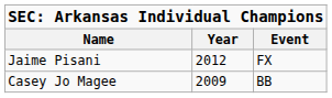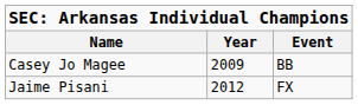rows swapped: Casey Jo Magee <-> Jaime Pisani
